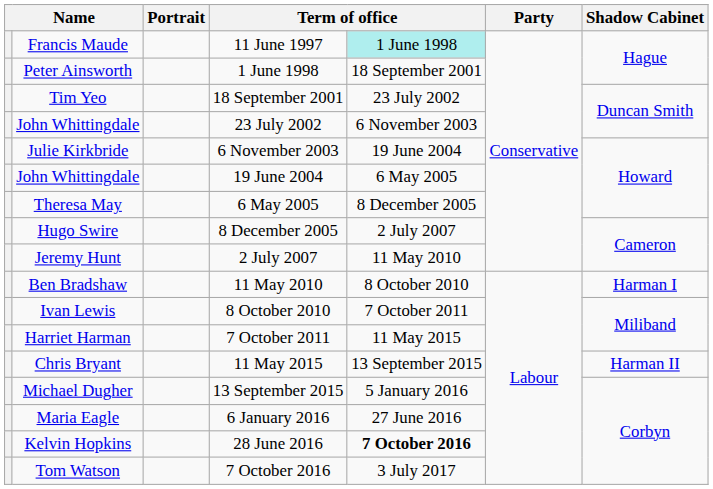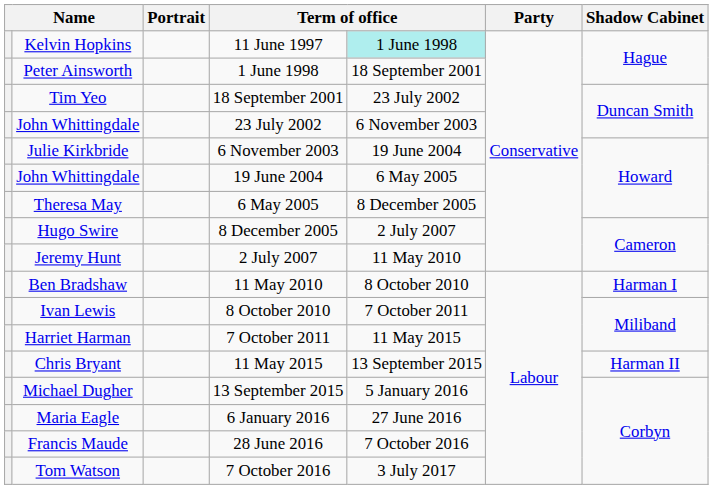11 June 1997 | column 2: Francis Maude -> Kelvin Hopkins
28 June 2016 | column 2: Kelvin Hopkins -> Francis Maude
28 June 2016 | column 5: bold -> normal
